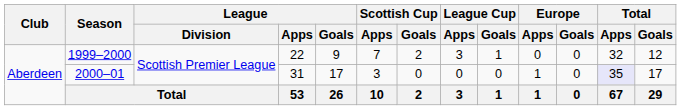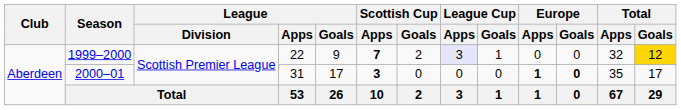1999–2000 | Scottish Cup / Apps: normal -> bold
1999–2000 | League Cup / Apps: no background -> lavender background
1999–2000 | Total / Goals: no background -> gold background
2000–01 | Scottish Cup / Apps: normal -> bold
2000–01 | Europe / Apps: normal -> bold
2000–01 | Europe / Goals: normal -> bold
2000–01 | Total / Apps: lavender background -> no background
